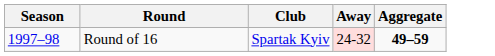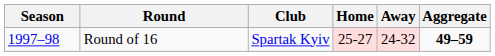+ column: Home | 25-27
